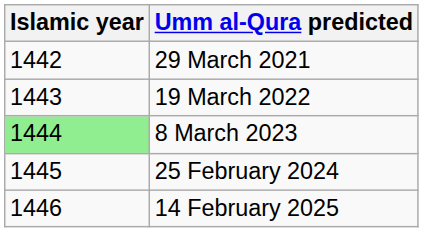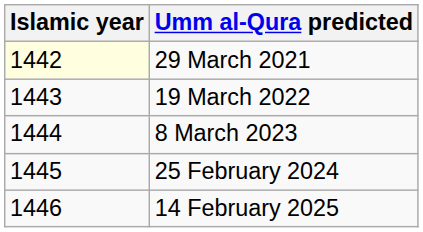29 March 2021 | Islamic year: no background -> lightyellow background
8 March 2023 | Islamic year: lightgreen background -> no background
